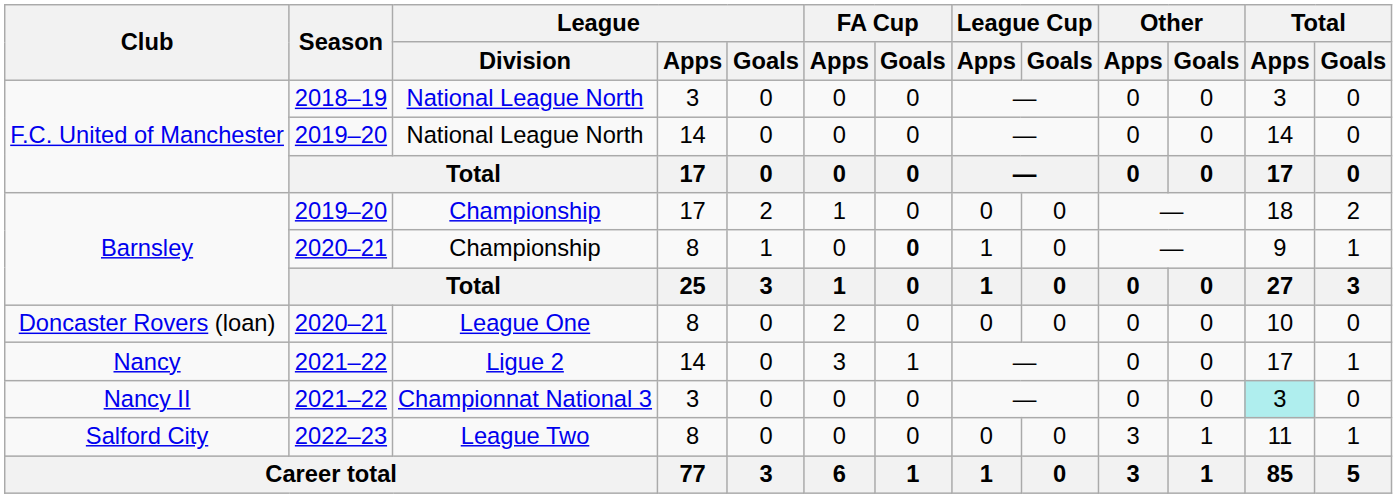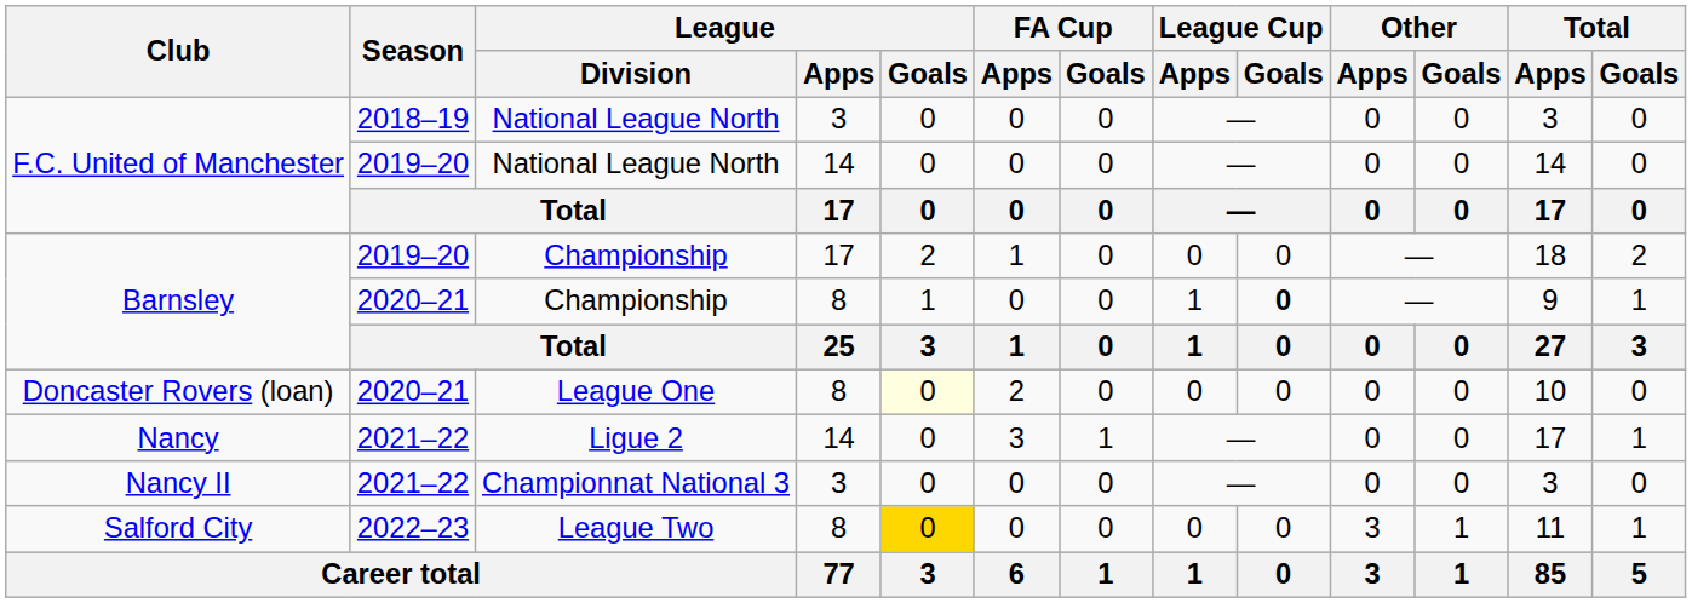Barnsley / 2020–21 | FA Cup / Goals: bold -> normal
Barnsley / 2020–21 | League Cup / Goals: normal -> bold
Doncaster Rovers (loan) | League / Goals: no background -> lightyellow background
Nancy II | Total / Apps: paleturquoise background -> no background
Salford City | League / Goals: no background -> gold background
